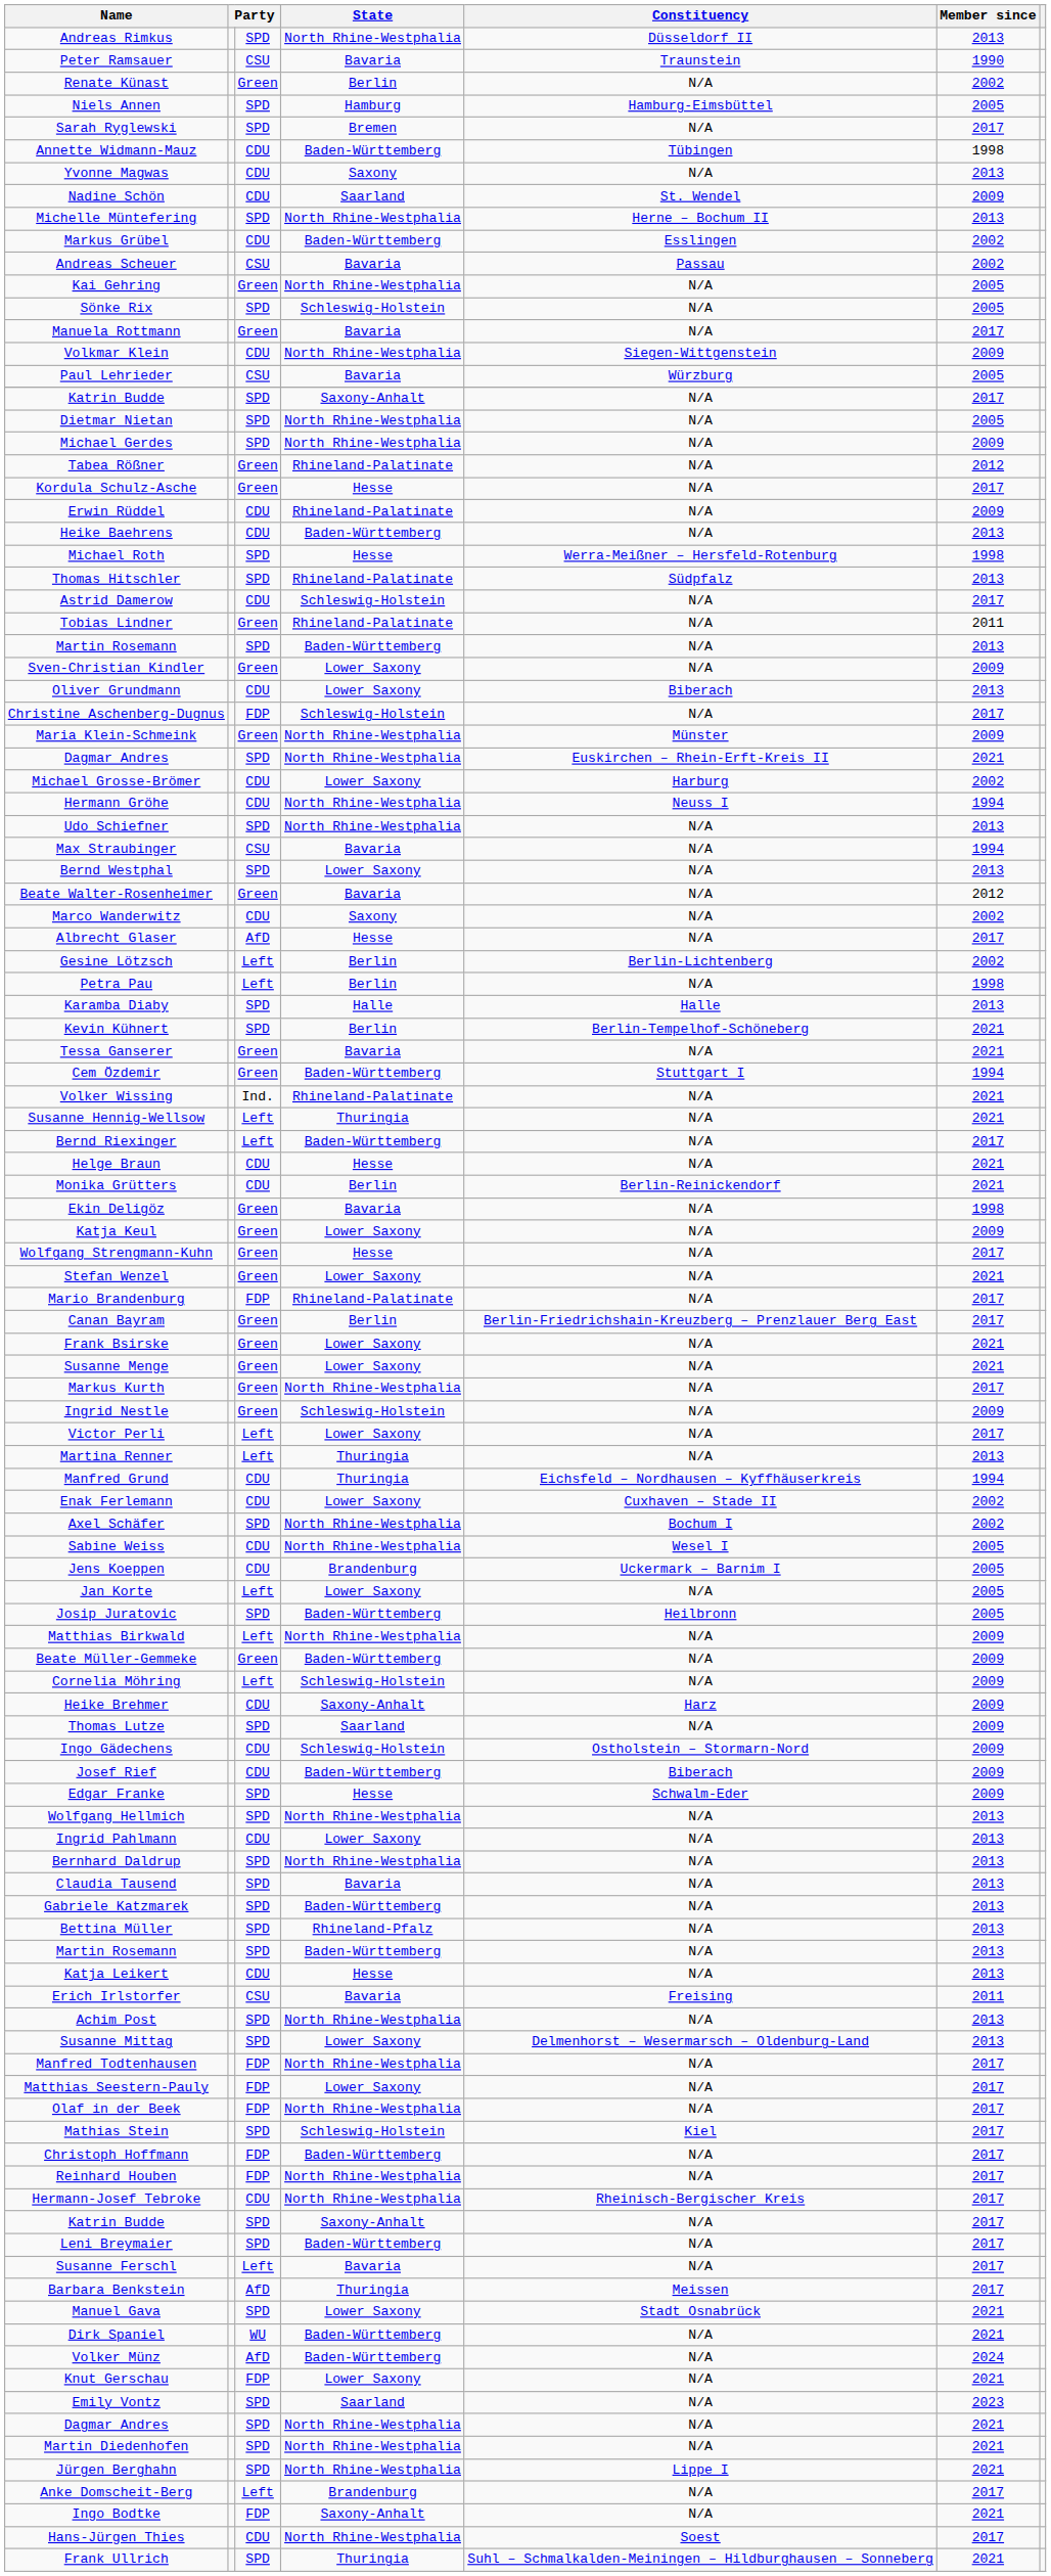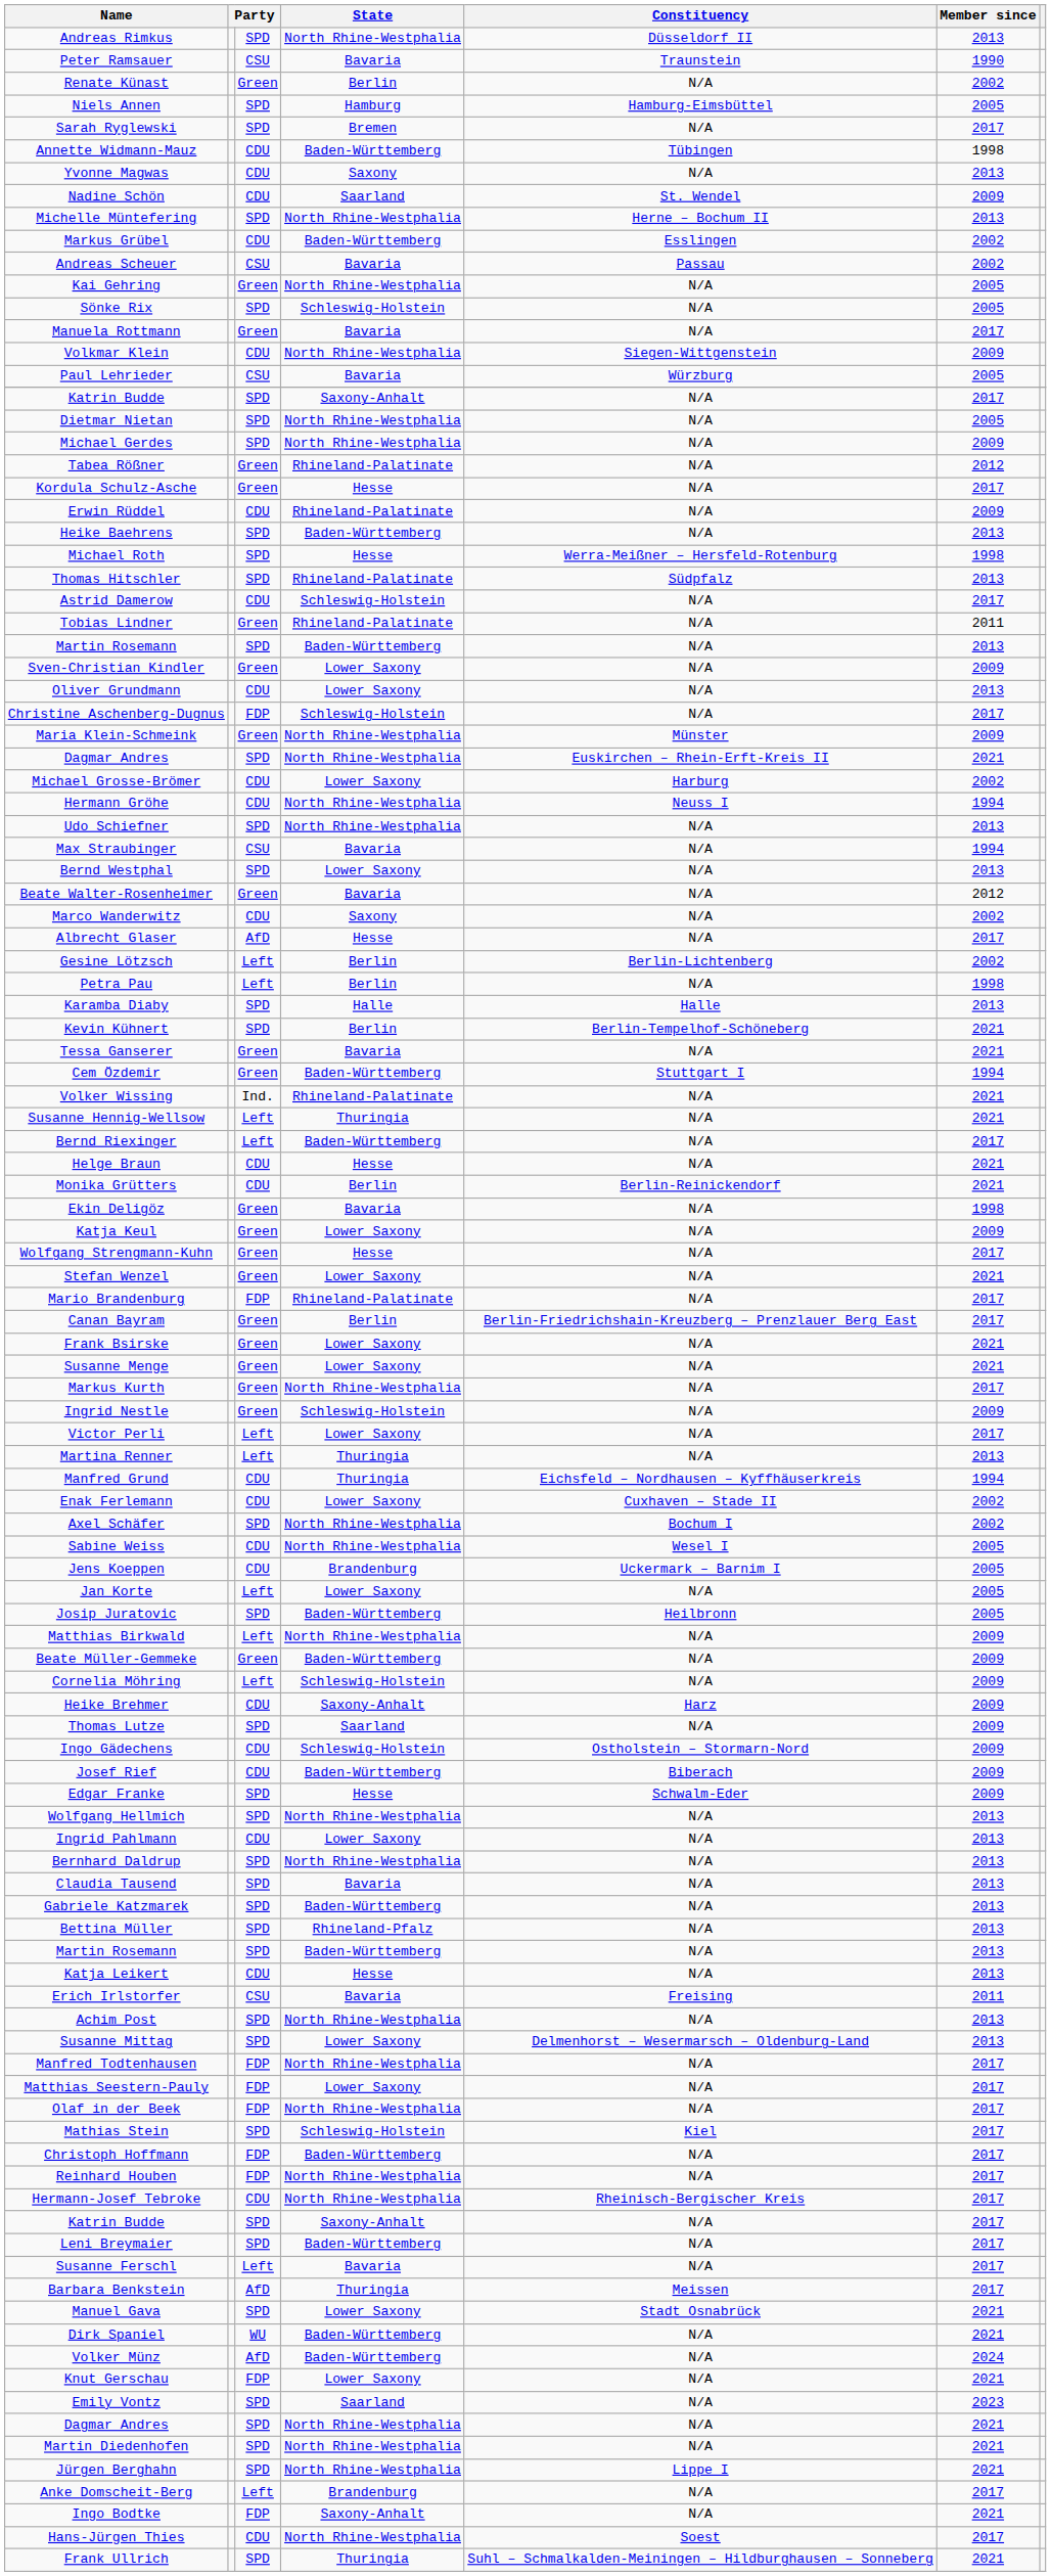Heike Baehrens | column 3: CDU -> SPD
Oliver Grundmann | Constituency: Biberach -> N/A
